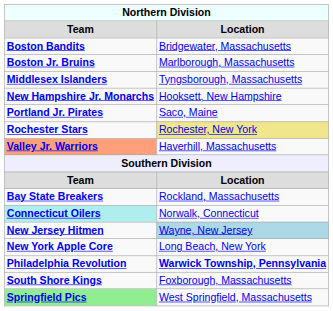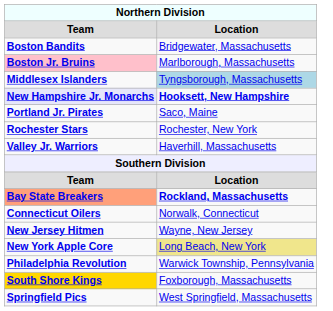Boston Jr. Bruins | column 1: no background -> pink background
Middlesex Islanders | column 2: no background -> lightblue background
New Hampshire Jr. Monarchs | column 1: no background -> lavender background
New Hampshire Jr. Monarchs | column 2: normal -> bold
Rochester Stars | column 2: khaki background -> no background
Valley Jr. Warriors | column 1: lightsalmon background -> no background
Bay State Breakers | column 1: no background -> lightsalmon background
Bay State Breakers | column 2: normal -> bold
Connecticut Oilers | column 1: paleturquoise background -> no background
New Jersey Hitmen | column 2: lightblue background -> no background
New York Apple Core | column 2: no background -> khaki background
Philadelphia Revolution | column 2: bold -> normal
South Shore Kings | column 1: no background -> gold background
Springfield Pics | column 1: lightgreen background -> no background
